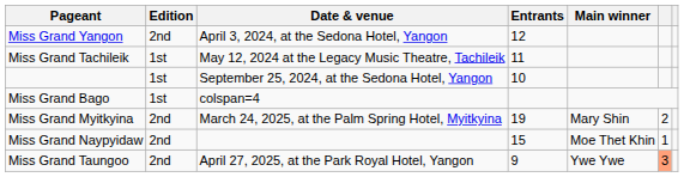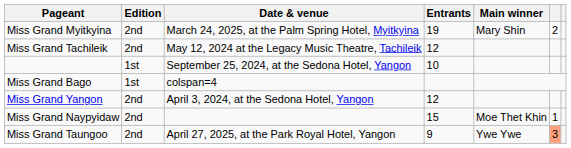rows swapped: Miss Grand Yangon <-> Miss Grand Myitkyina
Miss Grand Tachileik | Edition: 1st -> 2nd
Miss Grand Tachileik | Entrants: 11 -> 12
